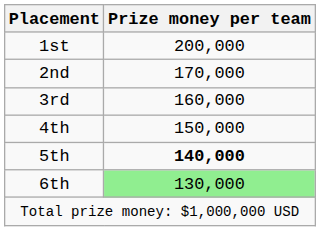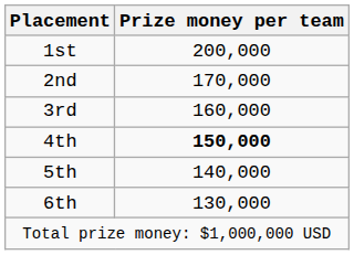4th | Prize money per team: normal -> bold
5th | Prize money per team: bold -> normal
6th | Prize money per team: lightgreen background -> no background
